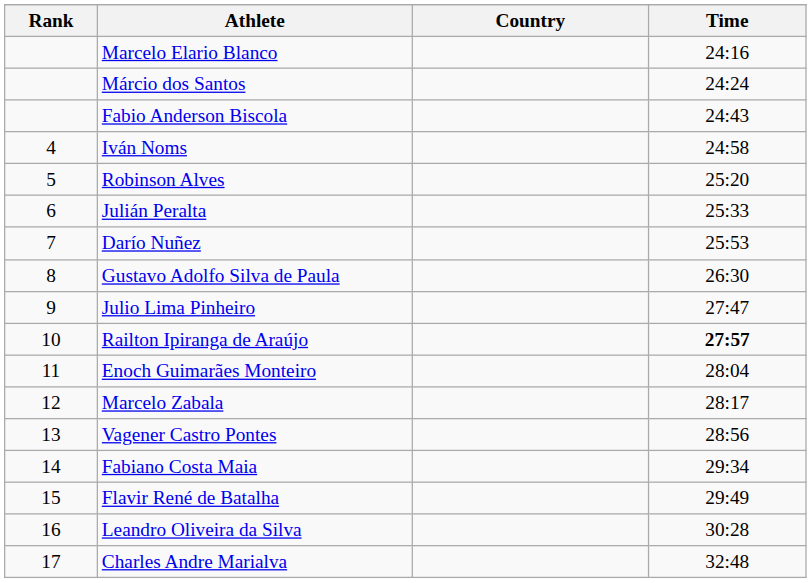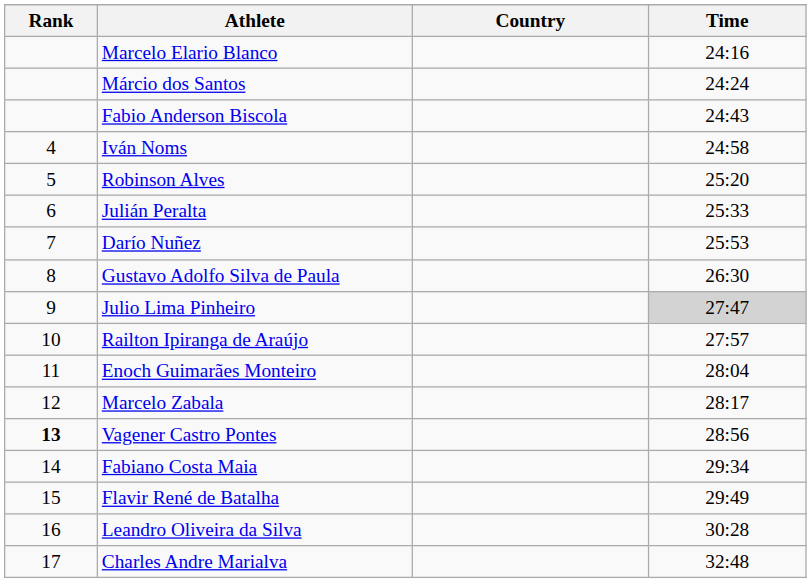Julio Lima Pinheiro | Time: no background -> lightgrey background
Railton Ipiranga de Araújo | Time: bold -> normal
Vagener Castro Pontes | Rank: normal -> bold
